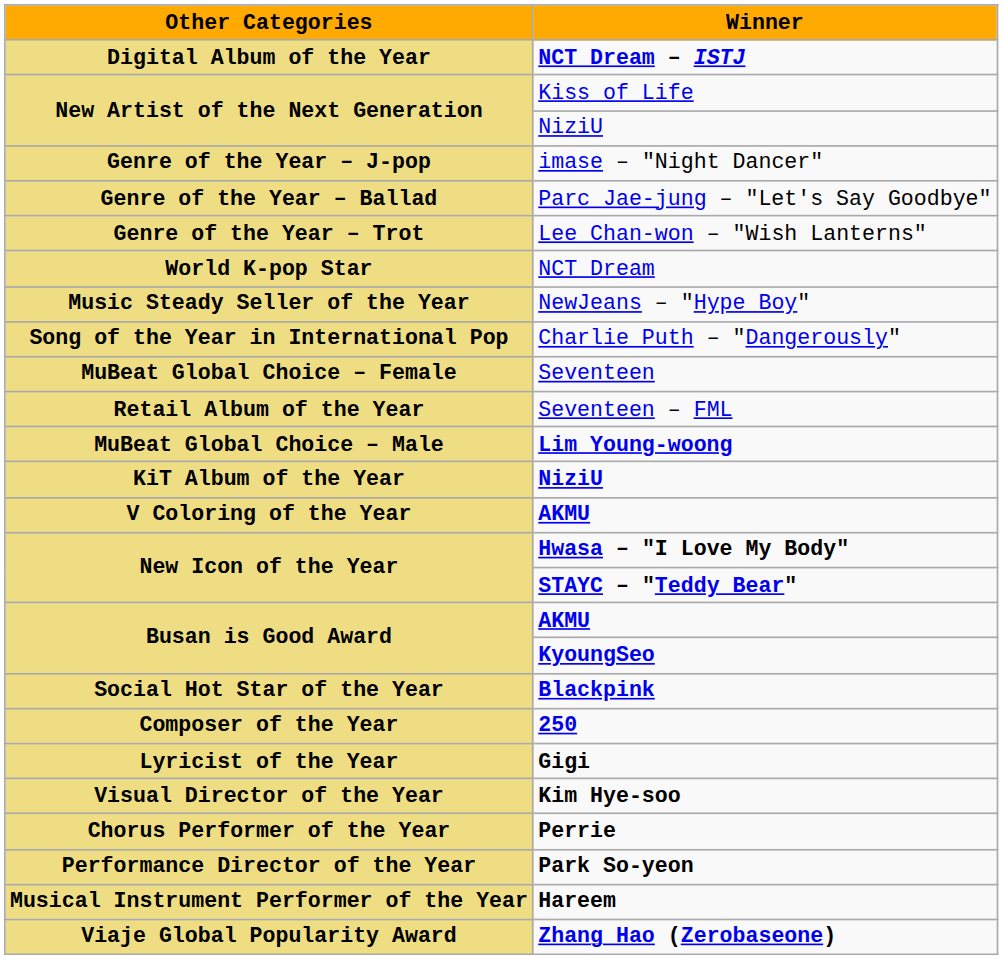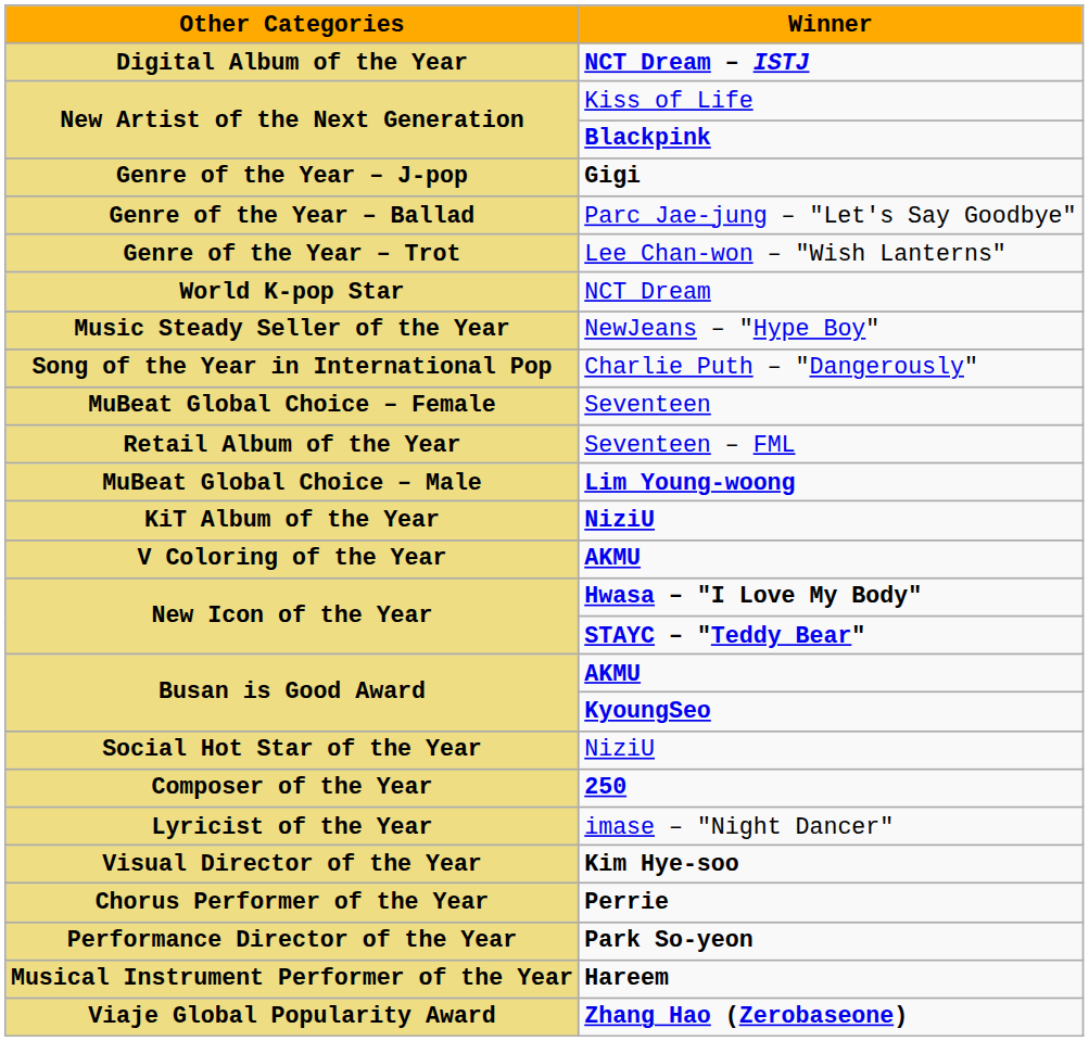row 4 | Winner: NiziU -> Blackpink
row 5 | Winner: imase – "Night Dancer" -> Gigi
row 20 | Winner: Blackpink -> NiziU
row 22 | Winner: Gigi -> imase – "Night Dancer"
